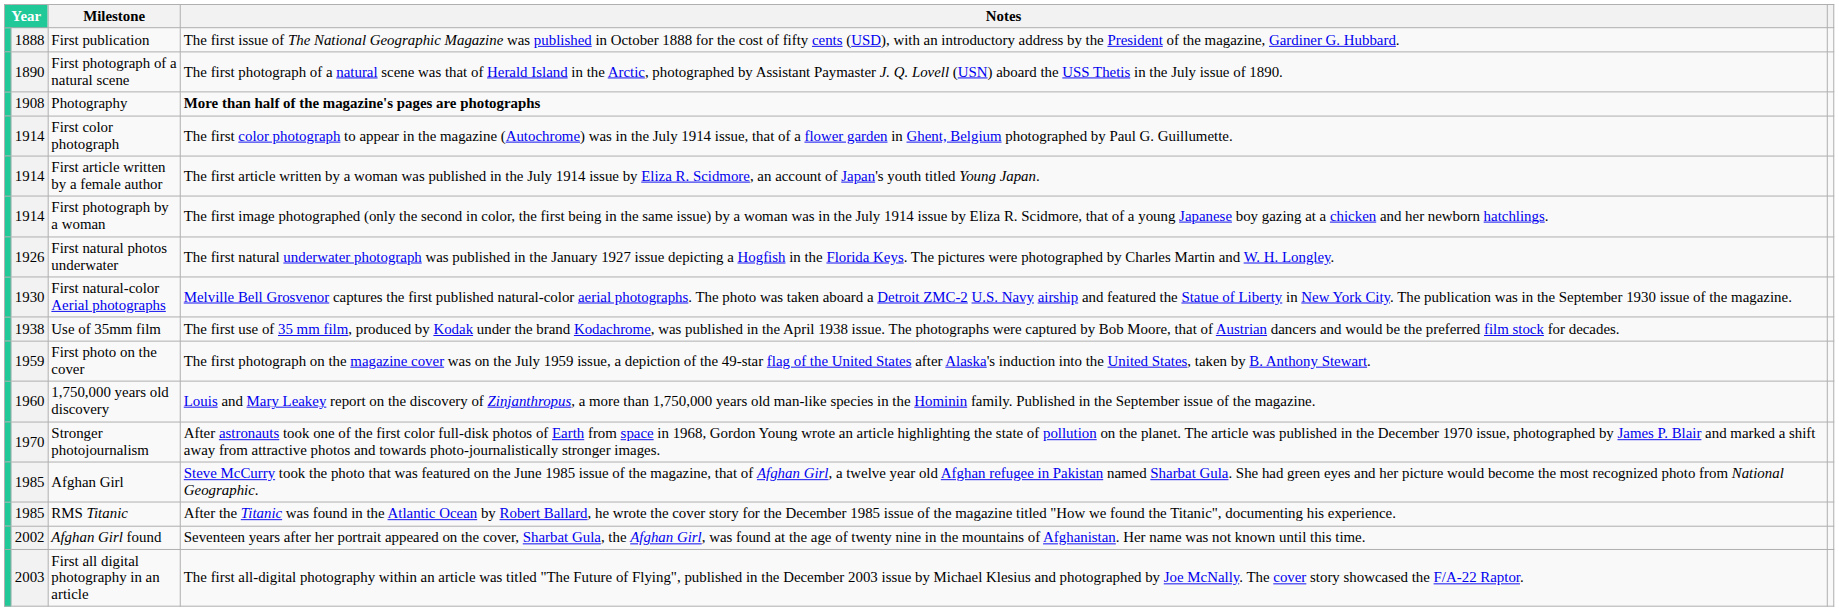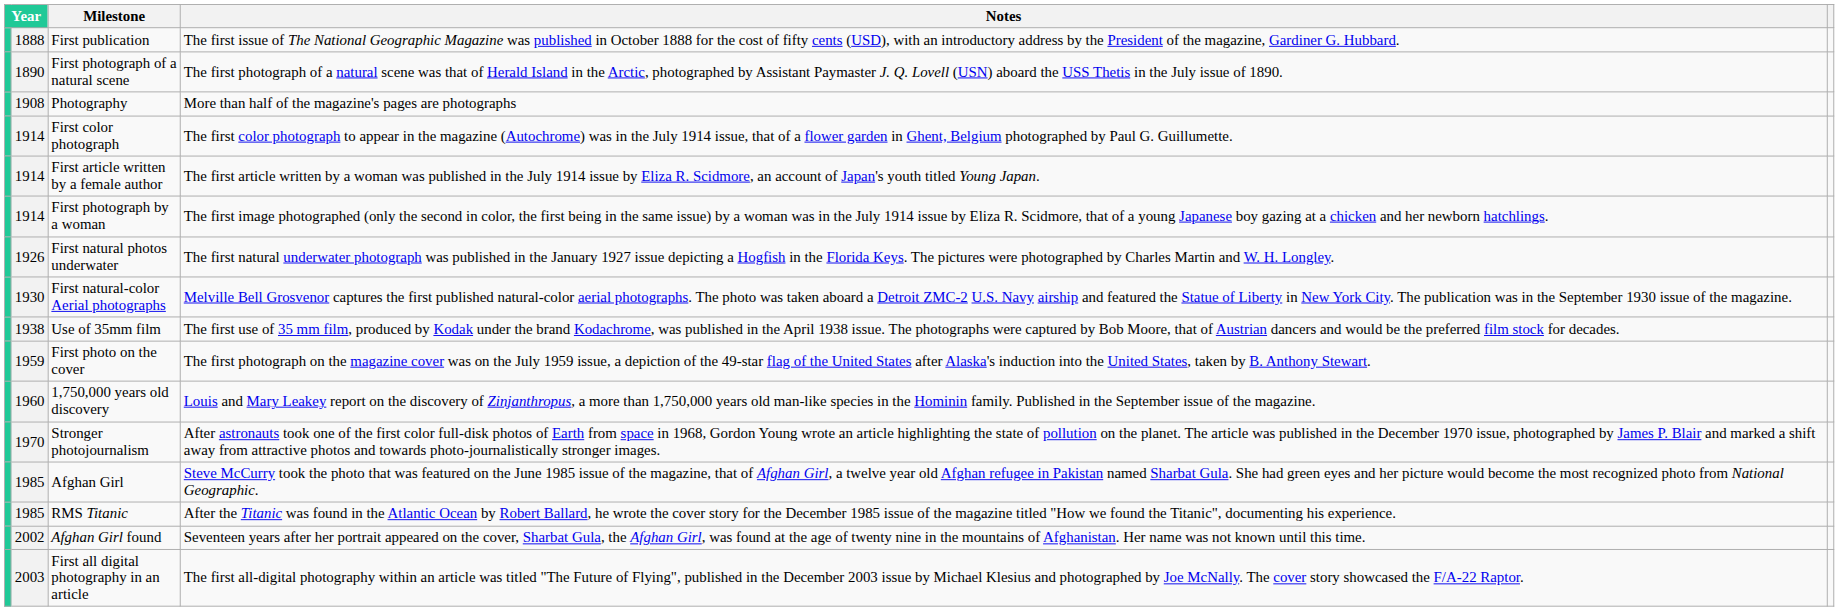Photography | Notes: bold -> normal
